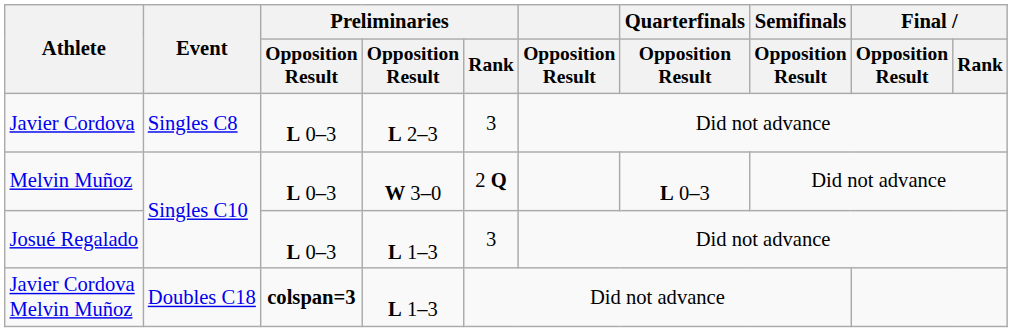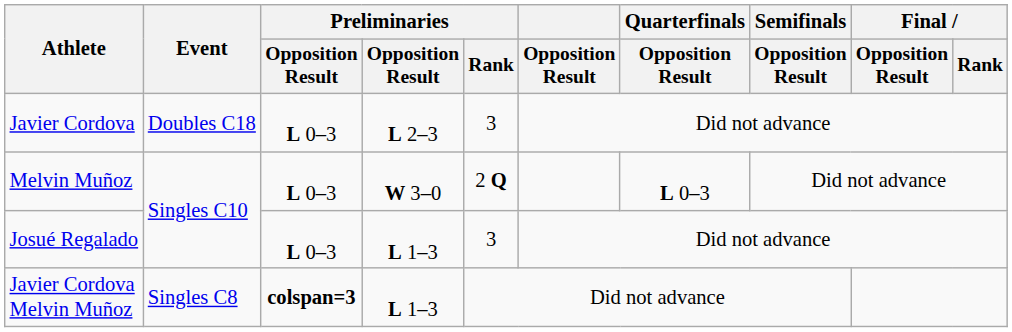Javier Cordova | Event: Singles C8 -> Doubles C18
Javier Cordova Melvin Muñoz | Event: Doubles C18 -> Singles C8
